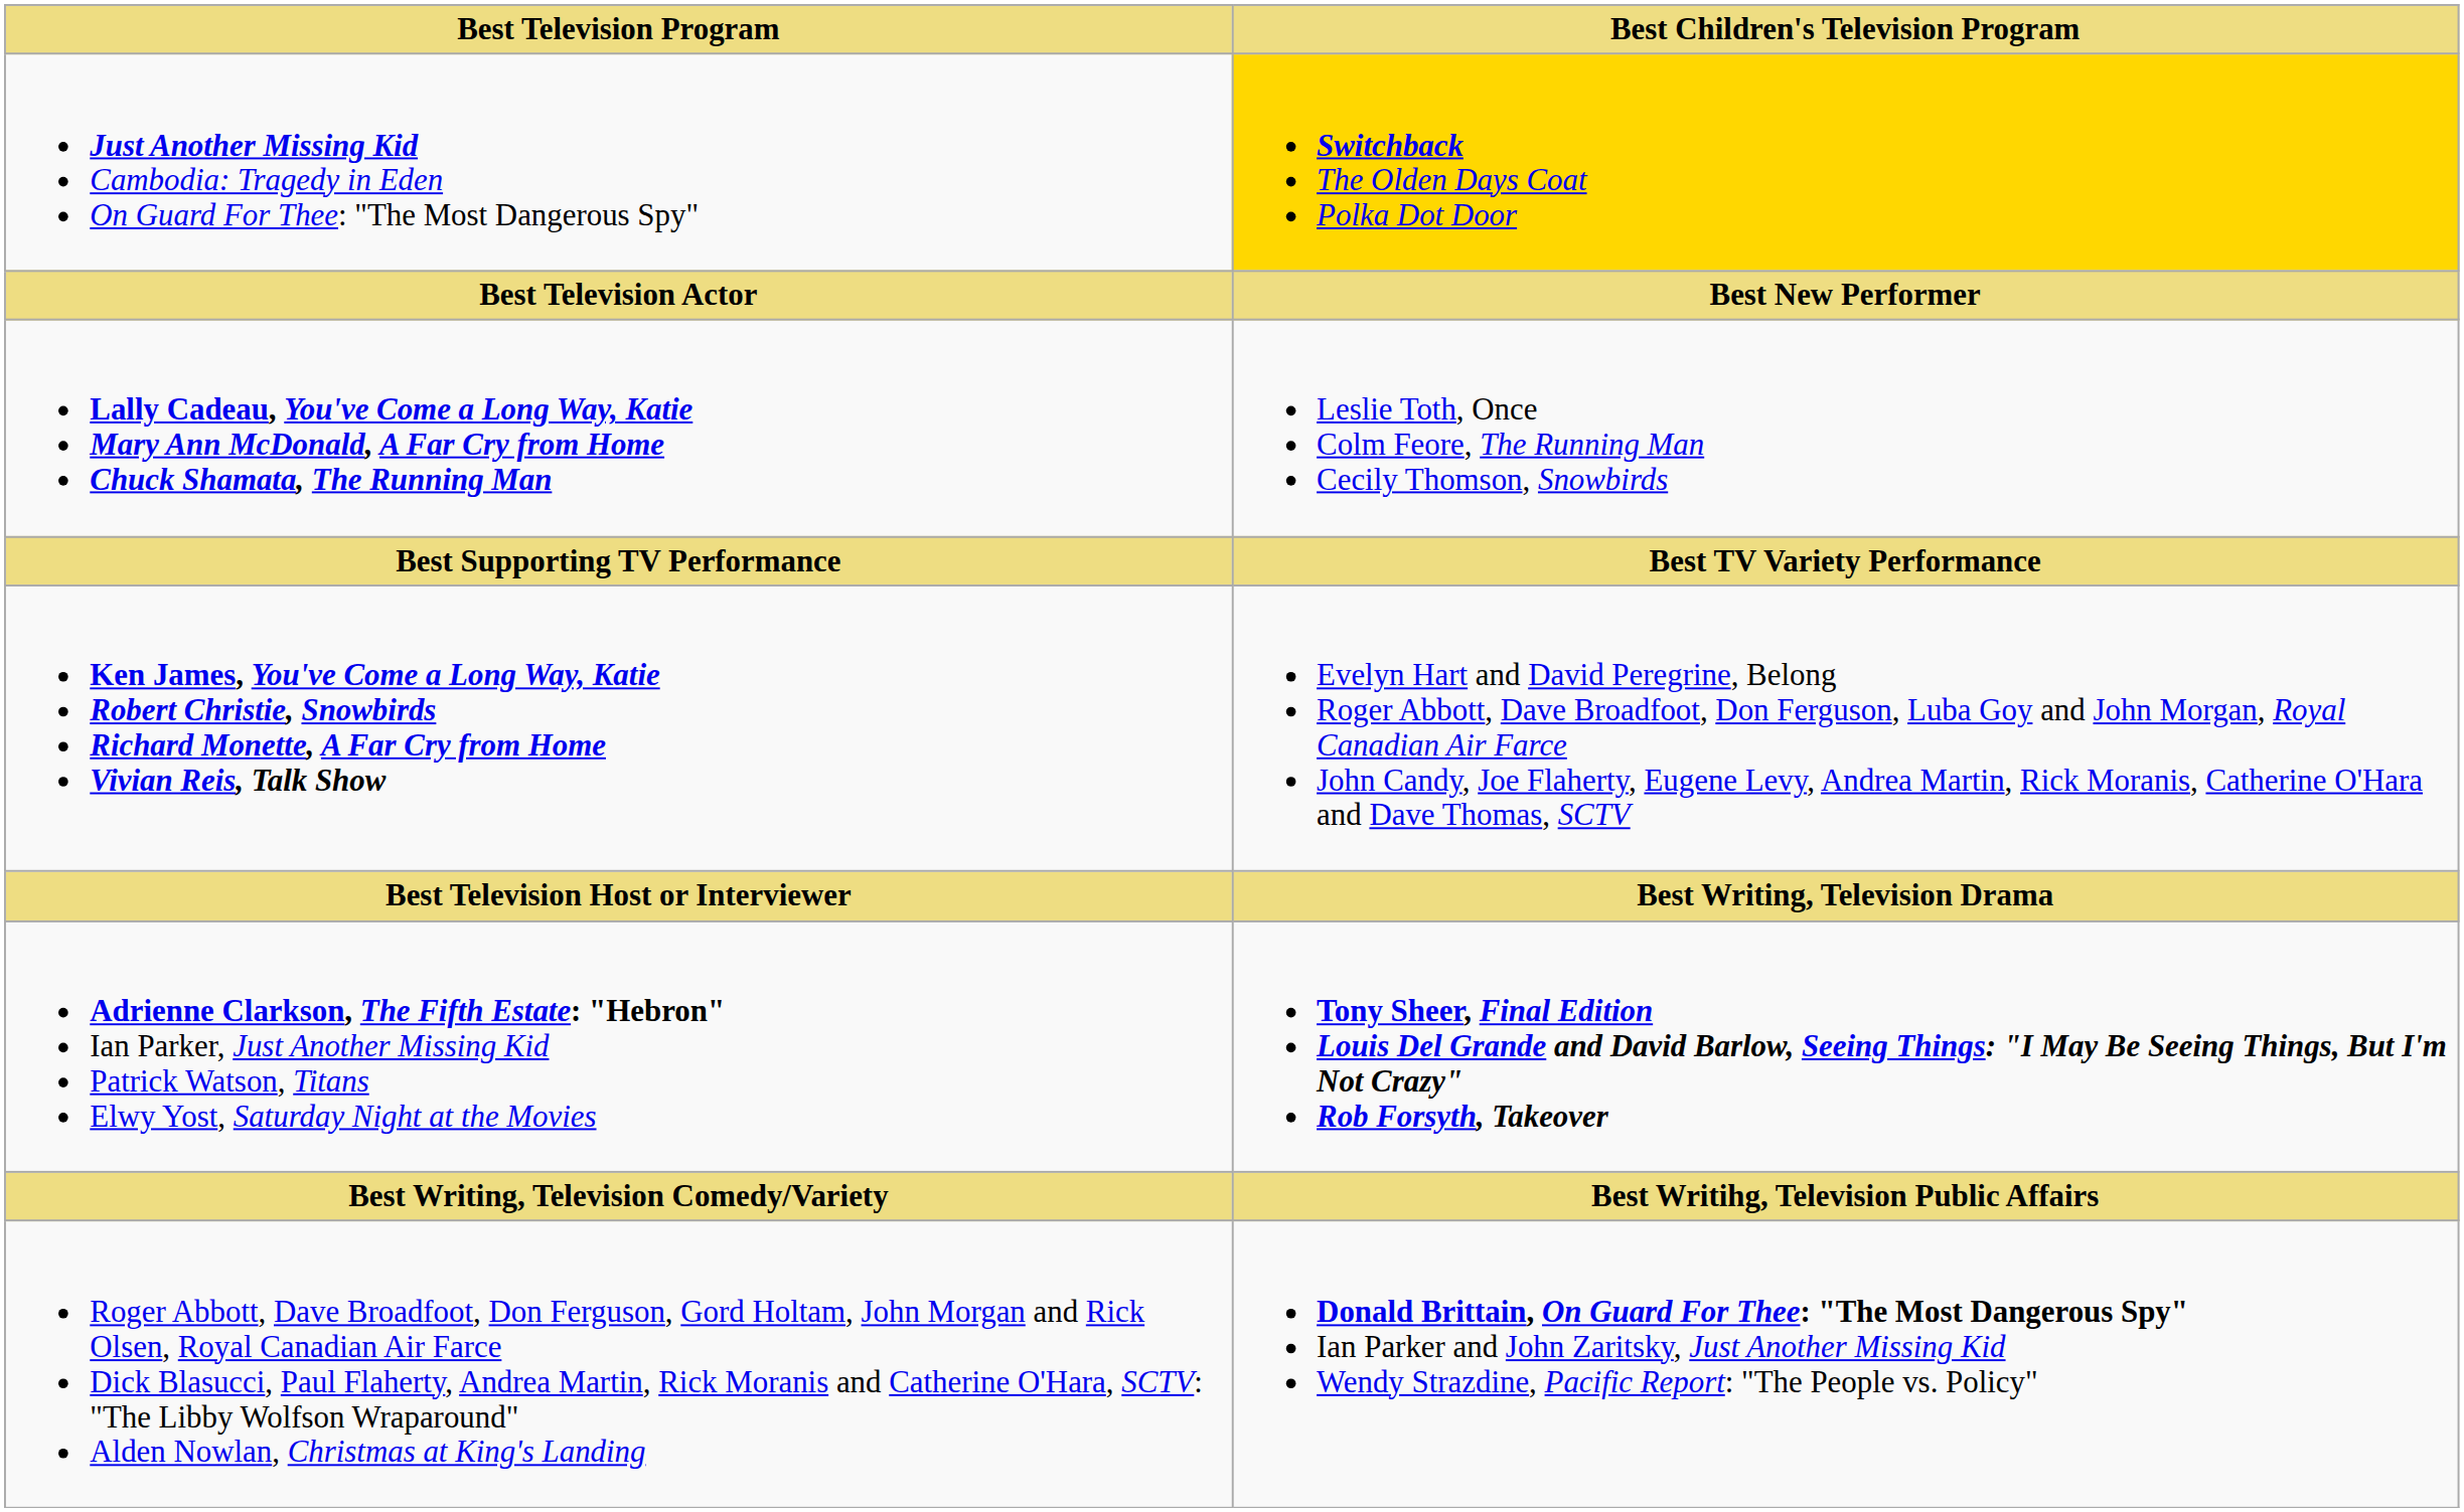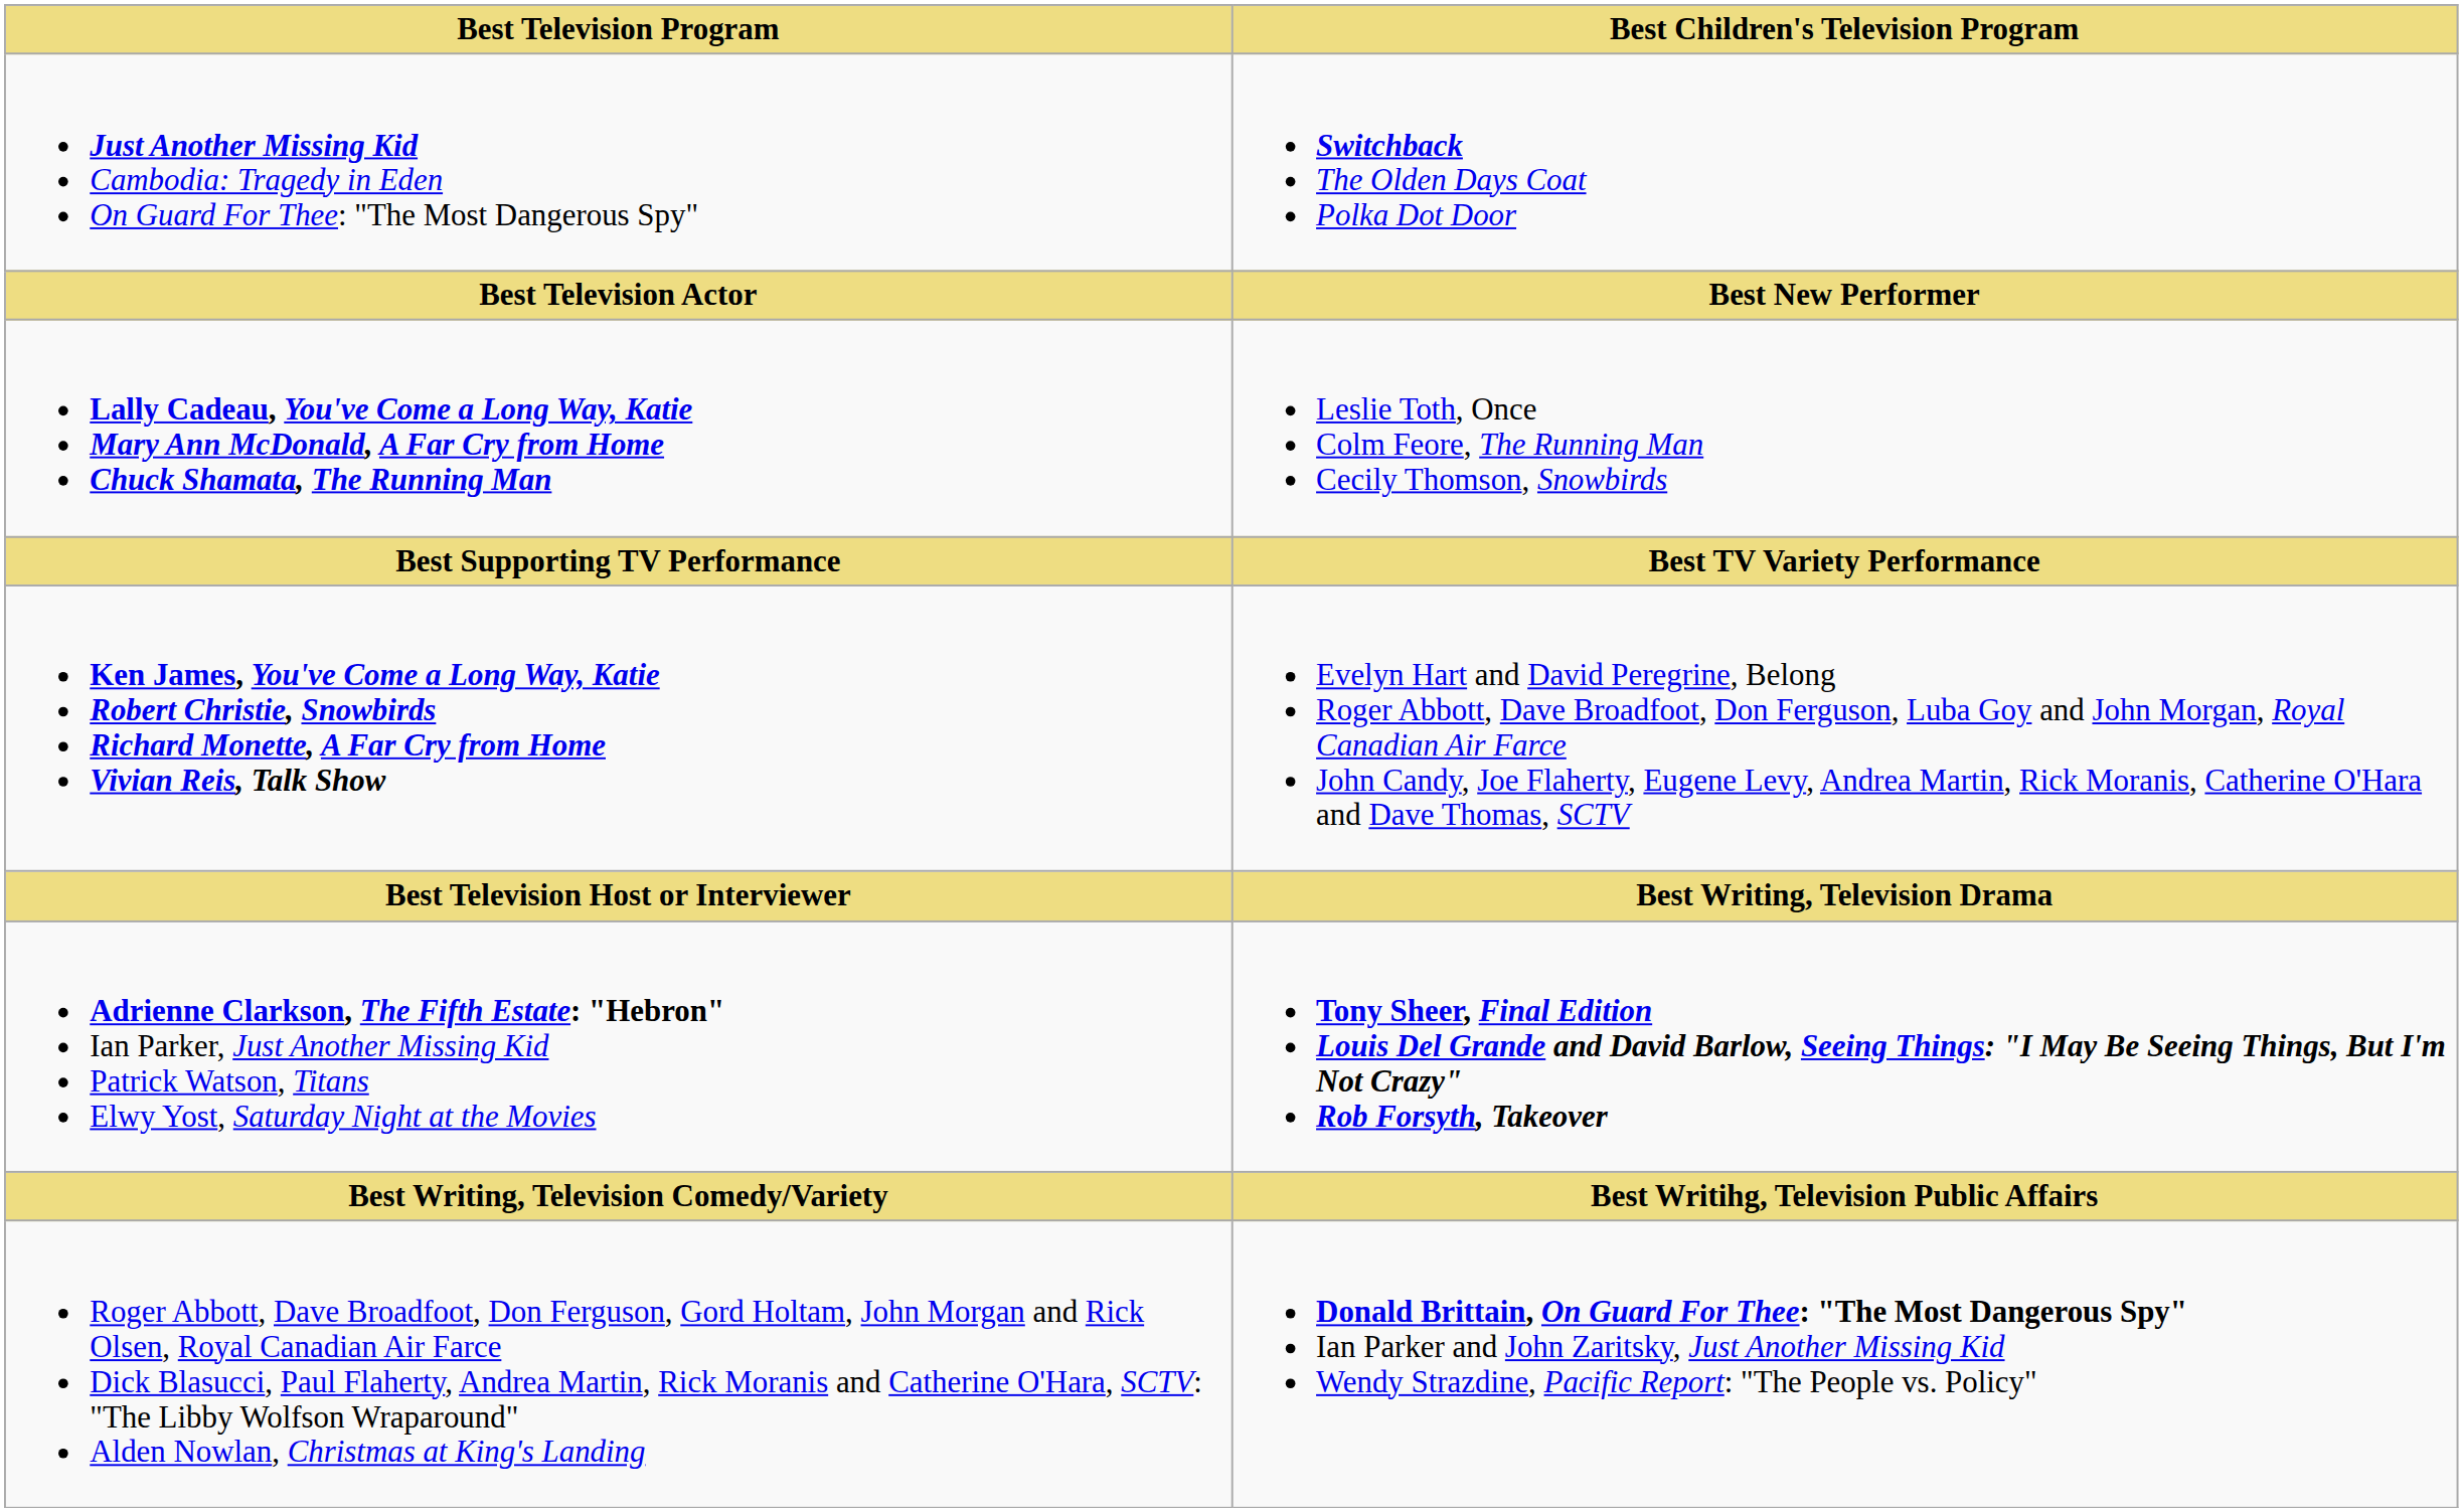row 2 | Best Children's Television Program: gold background -> no background
